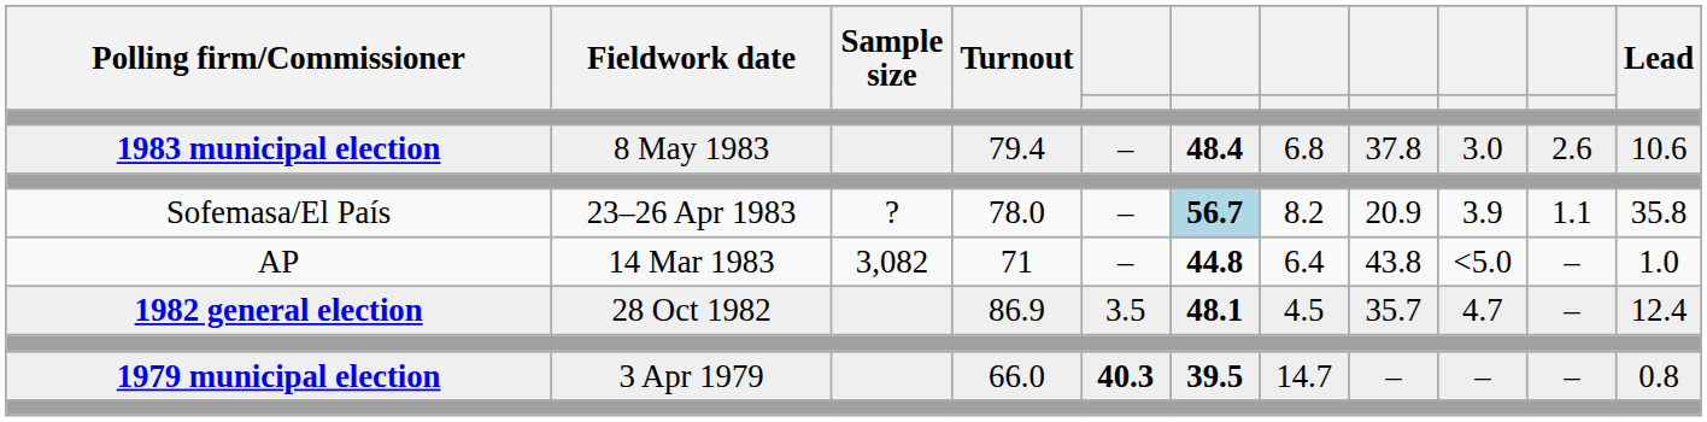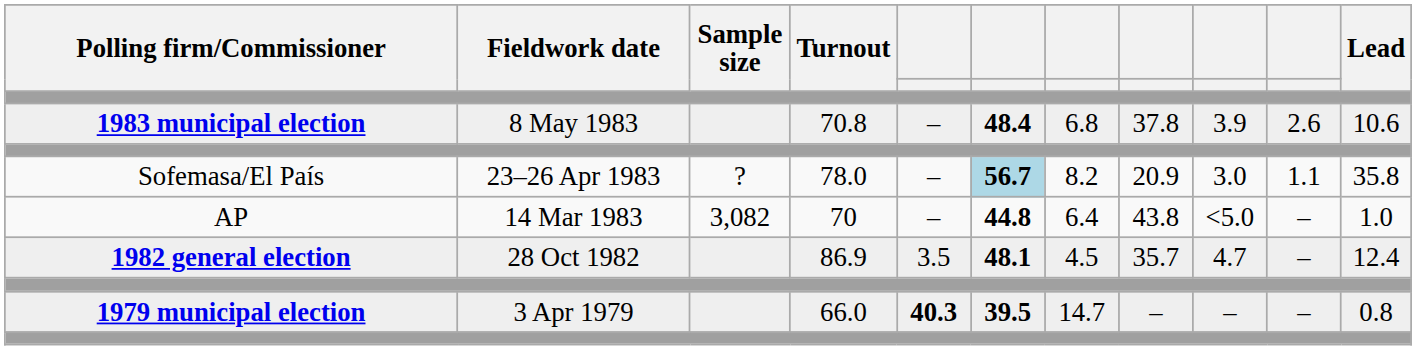1983 municipal election | Turnout: 79.4 -> 70.8
1983 municipal election | column 9: 3.0 -> 3.9
Sofemasa/El País | column 9: 3.9 -> 3.0
AP | Turnout: 71 -> 70
